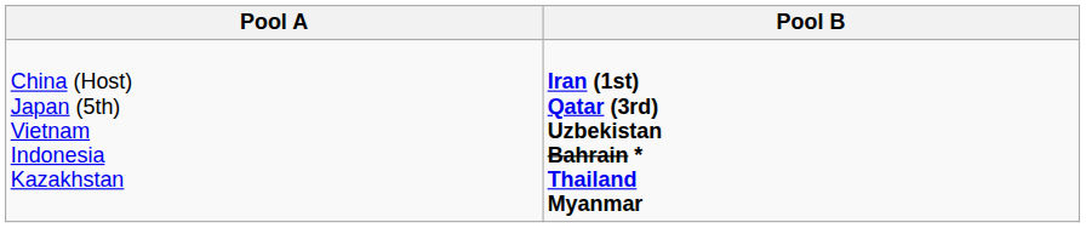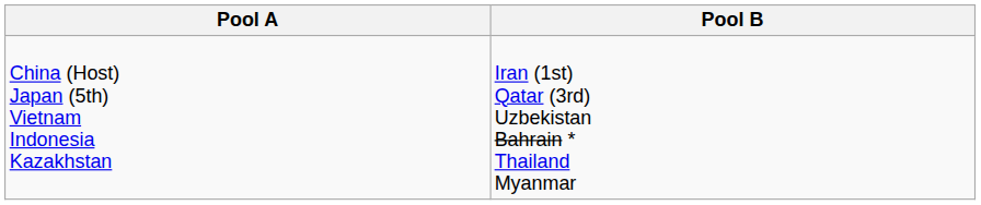China (Host) Japan (5th) Vietnam Indonesia Kazakhstan | Pool B: bold -> normal
